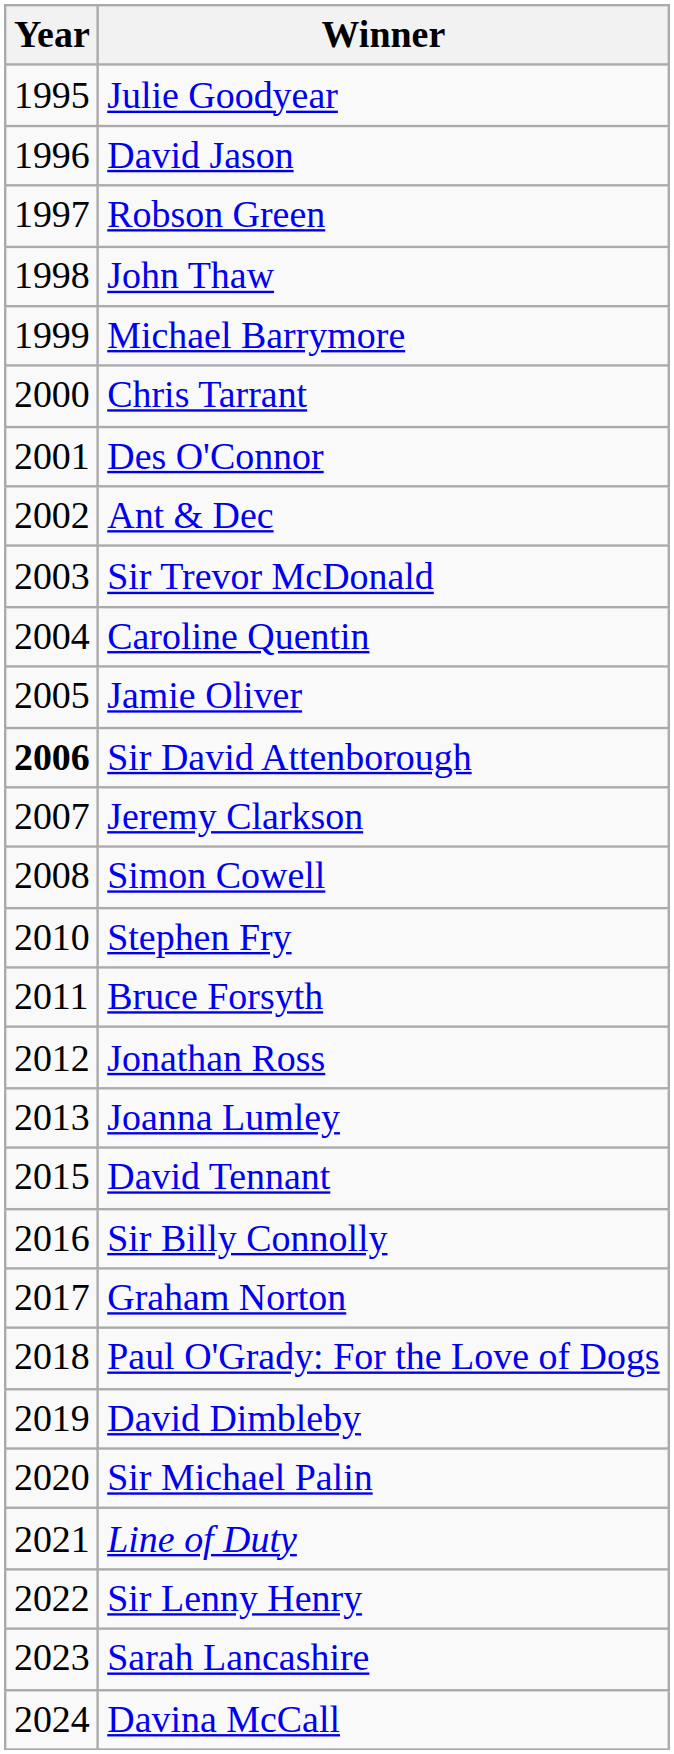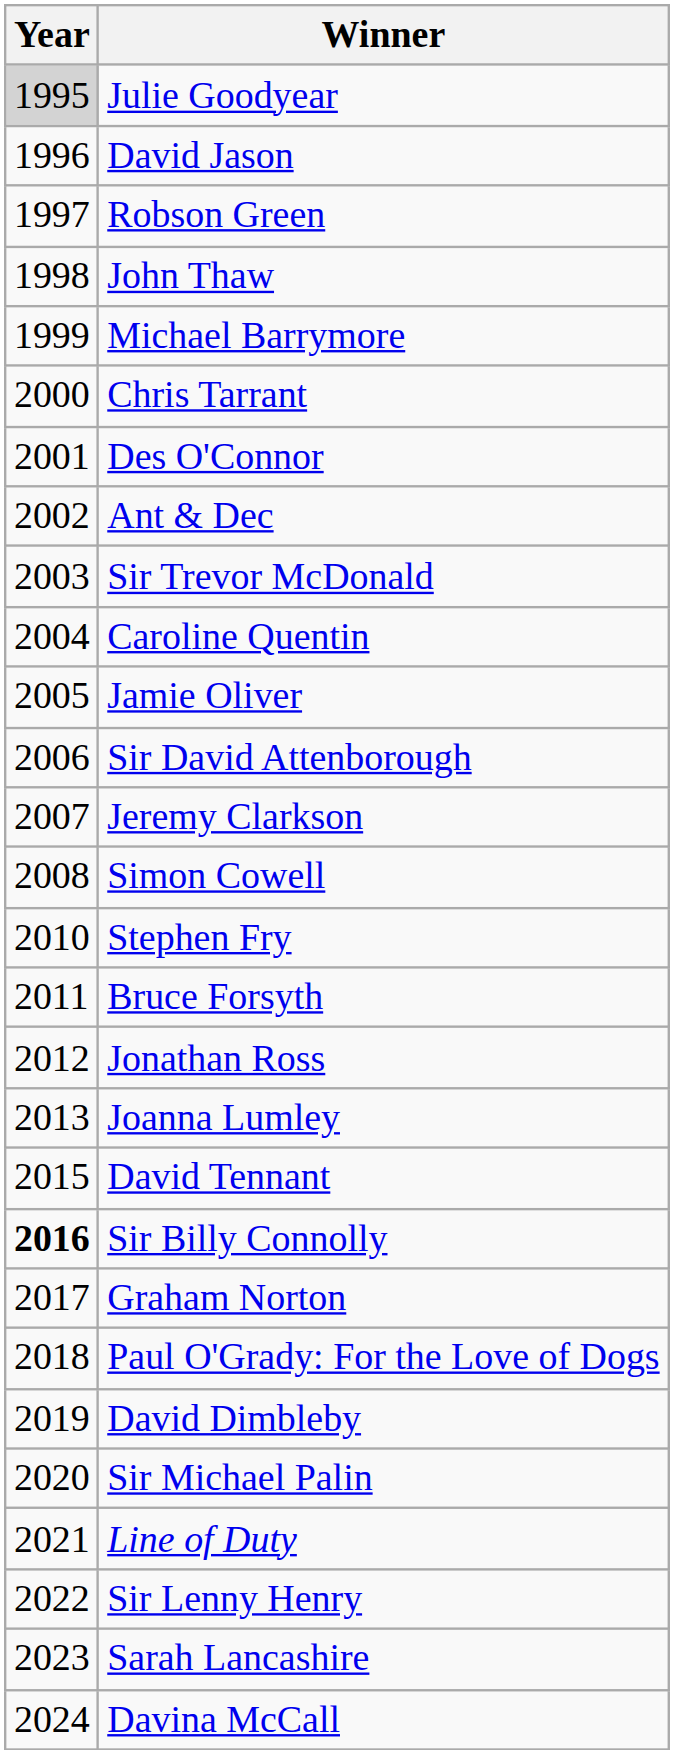Julie Goodyear | Year: no background -> lightgrey background
Sir David Attenborough | Year: bold -> normal
Sir Billy Connolly | Year: normal -> bold
